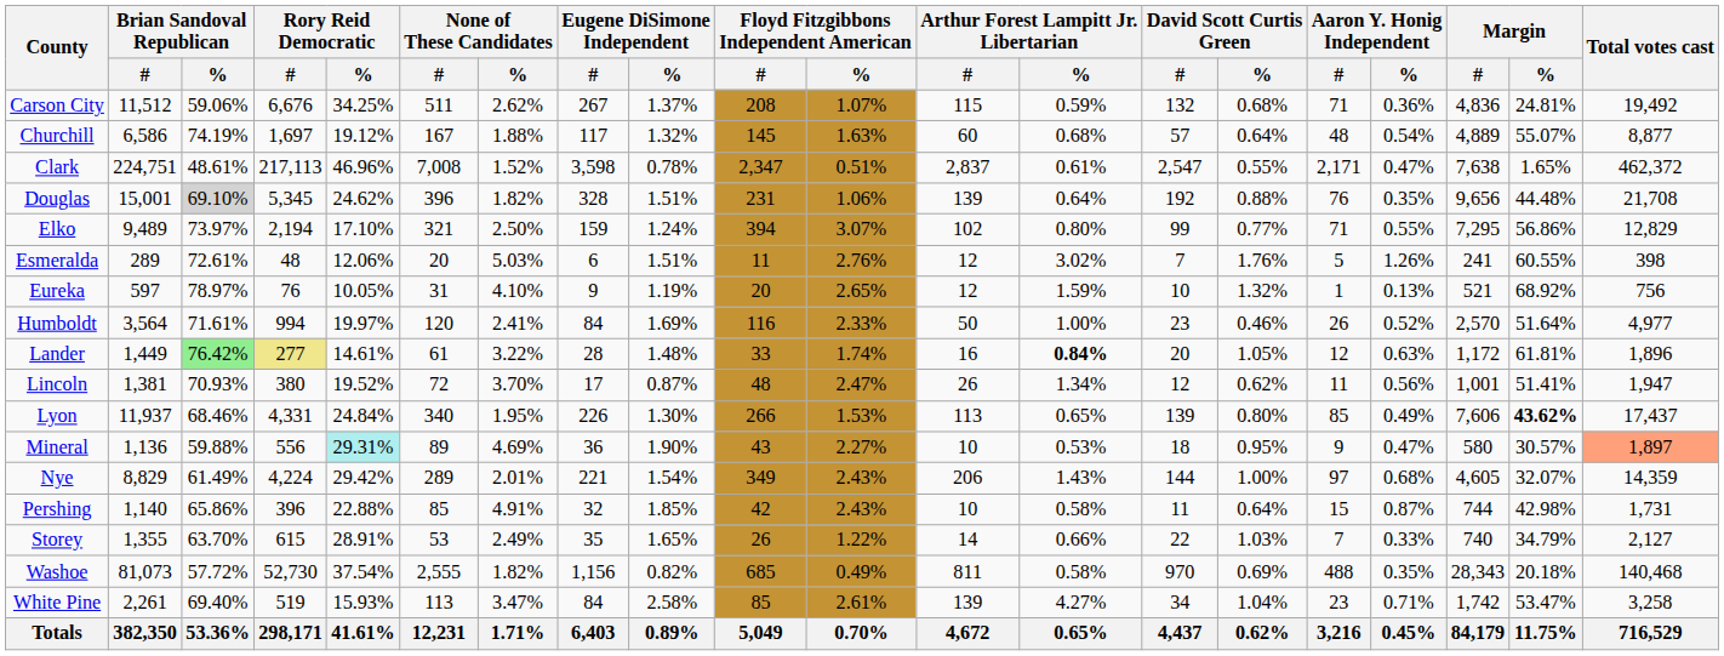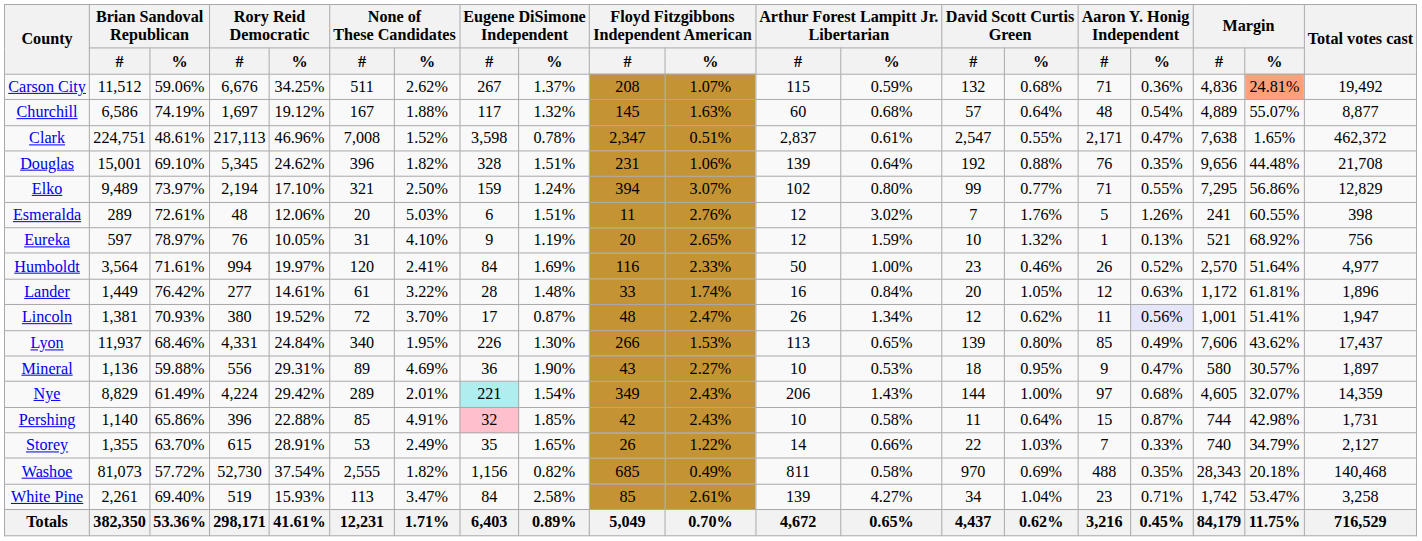Carson City | Margin / %: no background -> lightsalmon background
Douglas | Brian Sandoval Republican / %: lightgrey background -> no background
Lander | Brian Sandoval Republican / %: lightgreen background -> no background
Lander | Rory Reid Democratic / #: khaki background -> no background
Lander | Arthur Forest Lampitt Jr. Libertarian / %: bold -> normal
Lincoln | Aaron Y. Honig Independent / %: no background -> lavender background
Lyon | Margin / %: bold -> normal
Mineral | Rory Reid Democratic / %: paleturquoise background -> no background
Mineral | Total votes cast: lightsalmon background -> no background
Nye | Eugene DiSimone Independent / #: no background -> paleturquoise background
Pershing | Eugene DiSimone Independent / #: no background -> pink background
